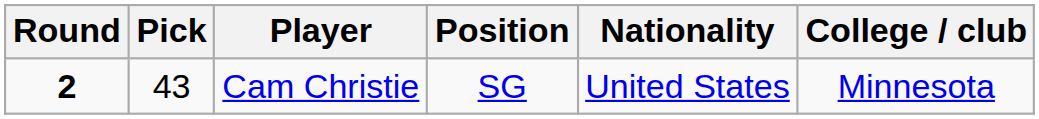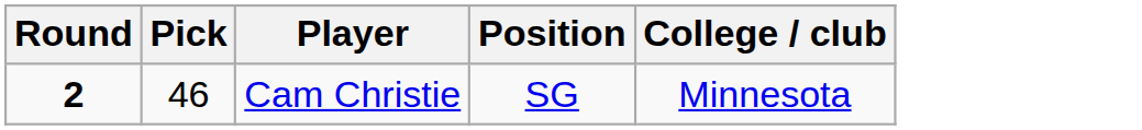- column: Nationality | United States
Cam Christie | Pick: 43 -> 46
